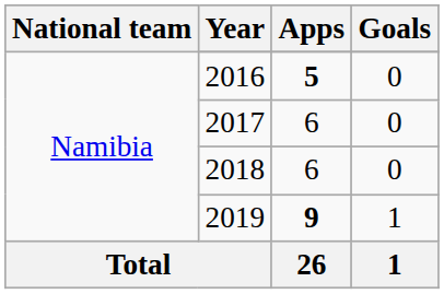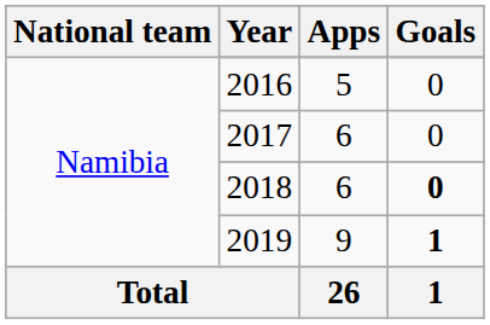2016 | Apps: bold -> normal
2018 | Goals: normal -> bold
2019 | Apps: bold -> normal
2019 | Goals: normal -> bold
